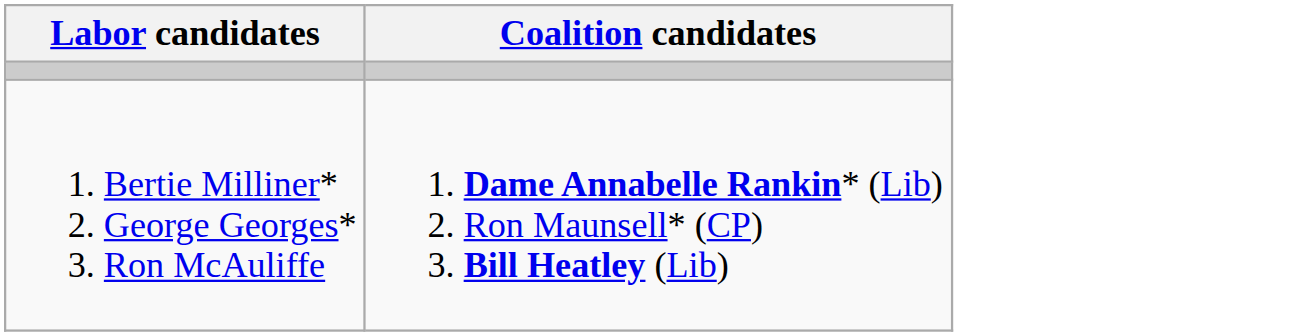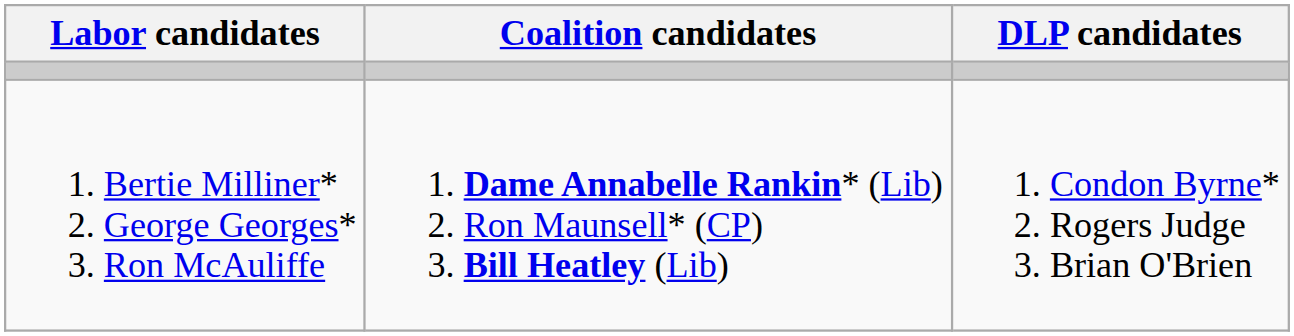+ column: DLP candidates | Condon Byrne* Rogers Judge Brian O'Brien
